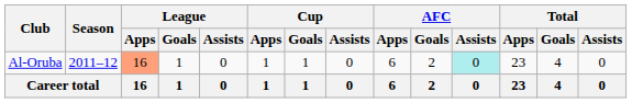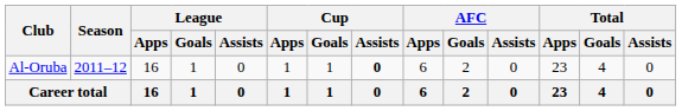Al-Oruba | League / Apps: lightsalmon background -> no background
Al-Oruba | Cup / Assists: normal -> bold
Al-Oruba | AFC / Assists: paleturquoise background -> no background
